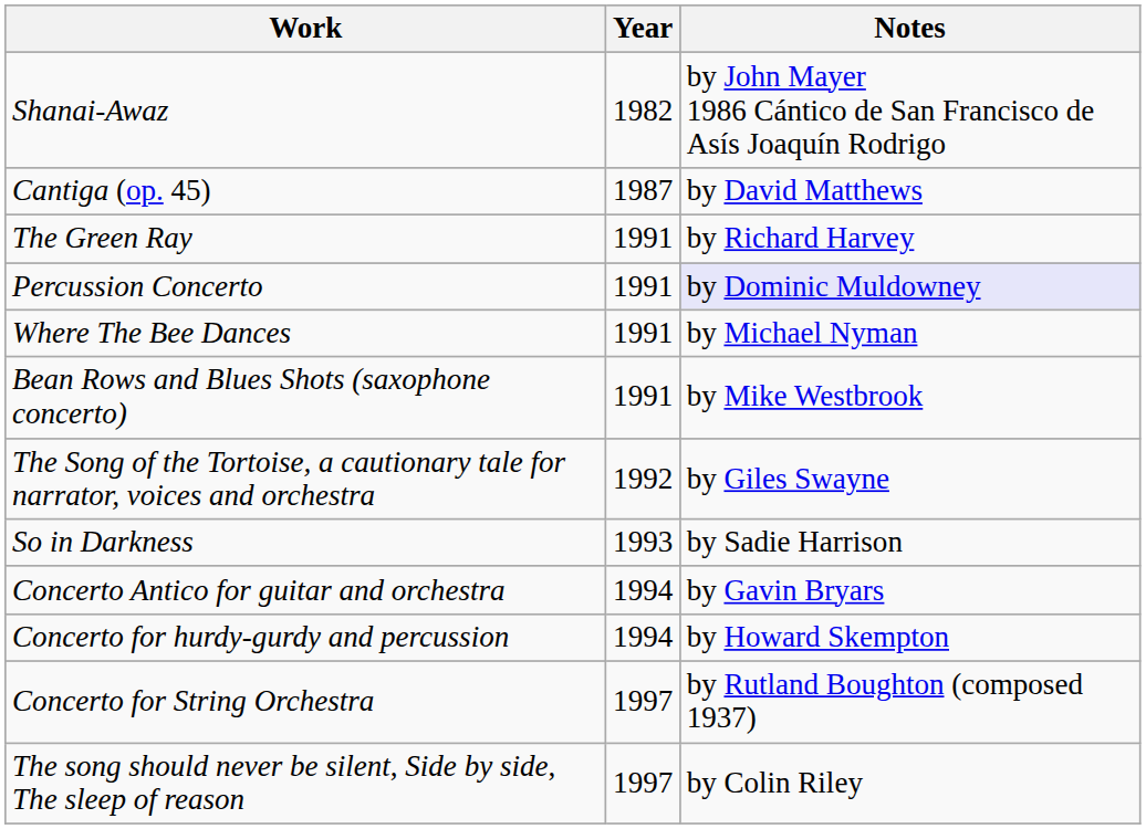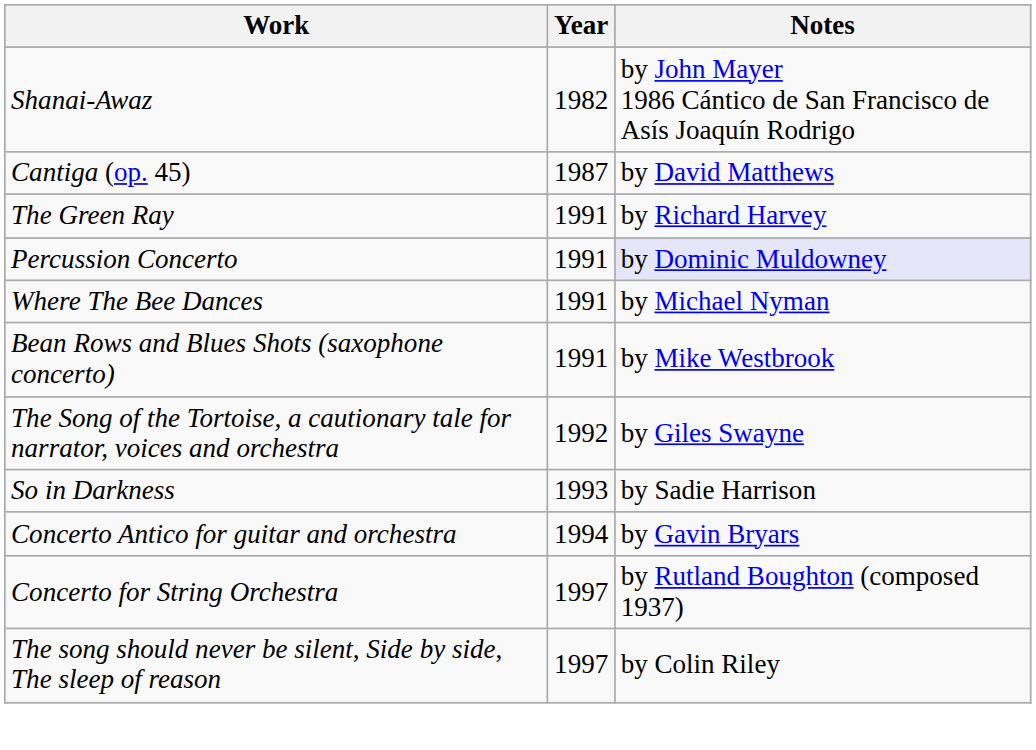- row: Concerto for hurdy-gurdy and percussion | 1994 | by Howard Skempton
